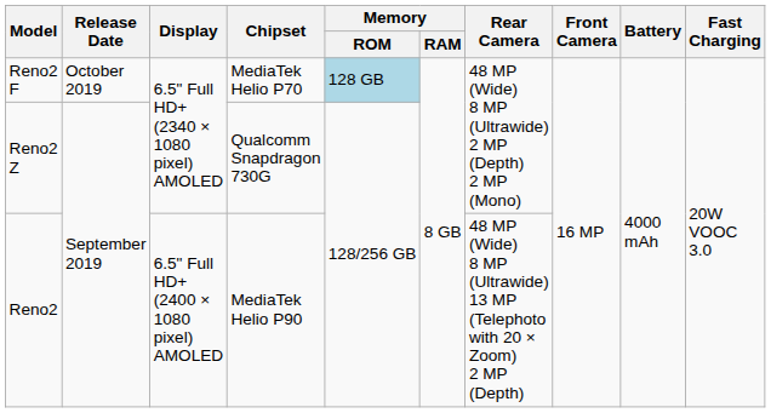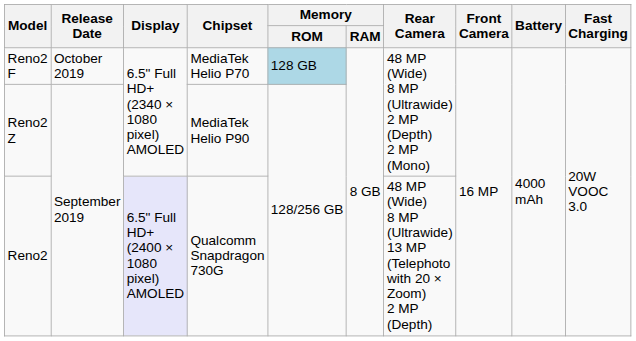Reno2 Z | Chipset: Qualcomm Snapdragon 730G -> MediaTek Helio P90
Reno2 | Display: no background -> lavender background
Reno2 | Chipset: MediaTek Helio P90 -> Qualcomm Snapdragon 730G
